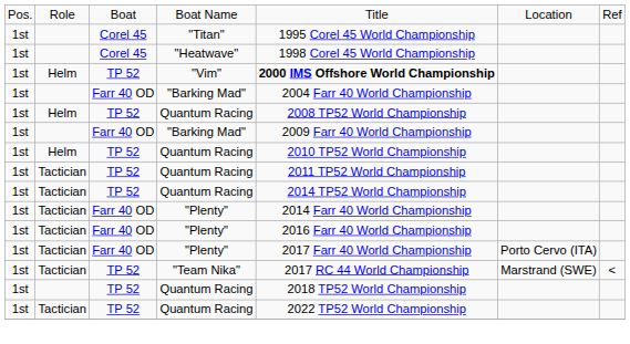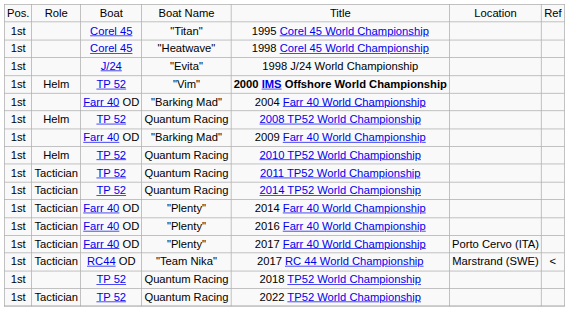+ row: 1st | J/24 | "Evita" | 1998 J/24 World Championship
"Team Nika" | column 3: TP 52 -> RC44 OD
